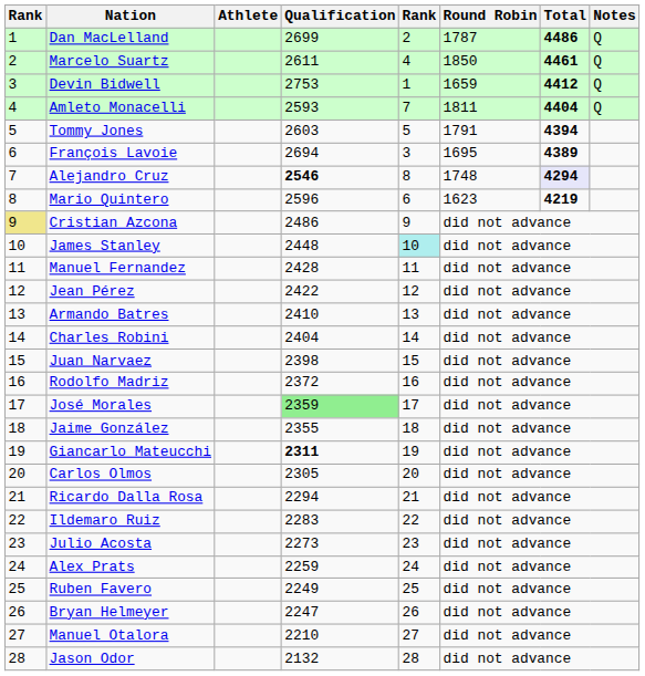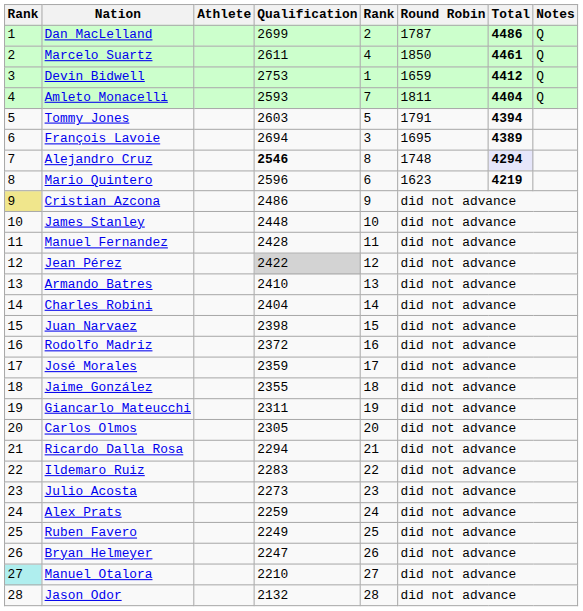James Stanley | column 5: paleturquoise background -> no background
Jean Pérez | Qualification: no background -> lightgrey background
José Morales | Qualification: lightgreen background -> no background
Giancarlo Mateucchi | Qualification: bold -> normal
Manuel Otalora | column 1: no background -> paleturquoise background
